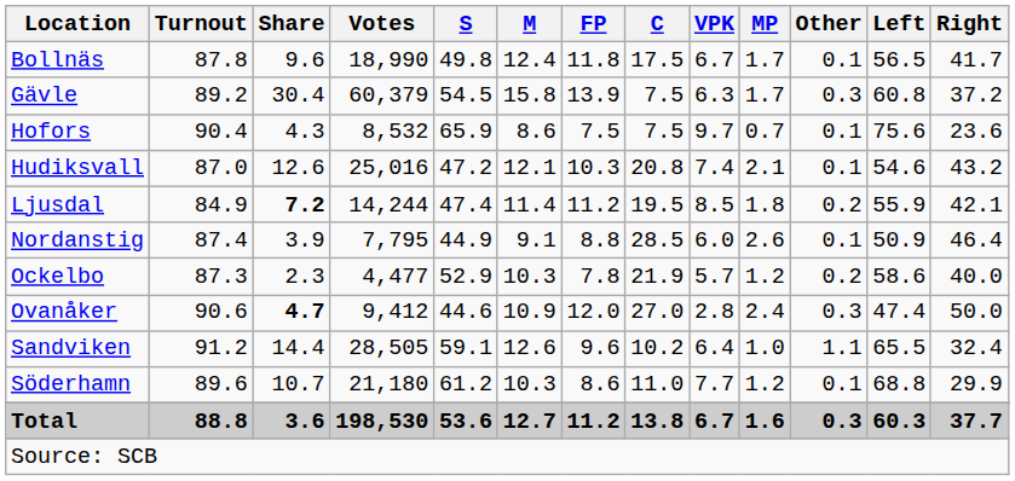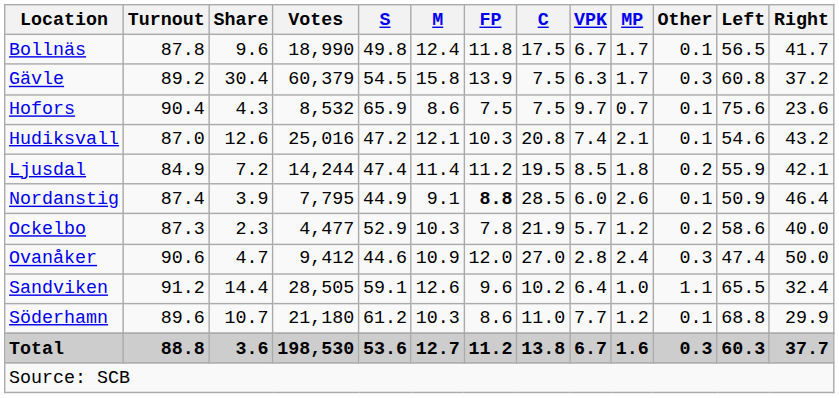Ljusdal | Share: bold -> normal
Nordanstig | FP: normal -> bold
Ovanåker | Share: bold -> normal
